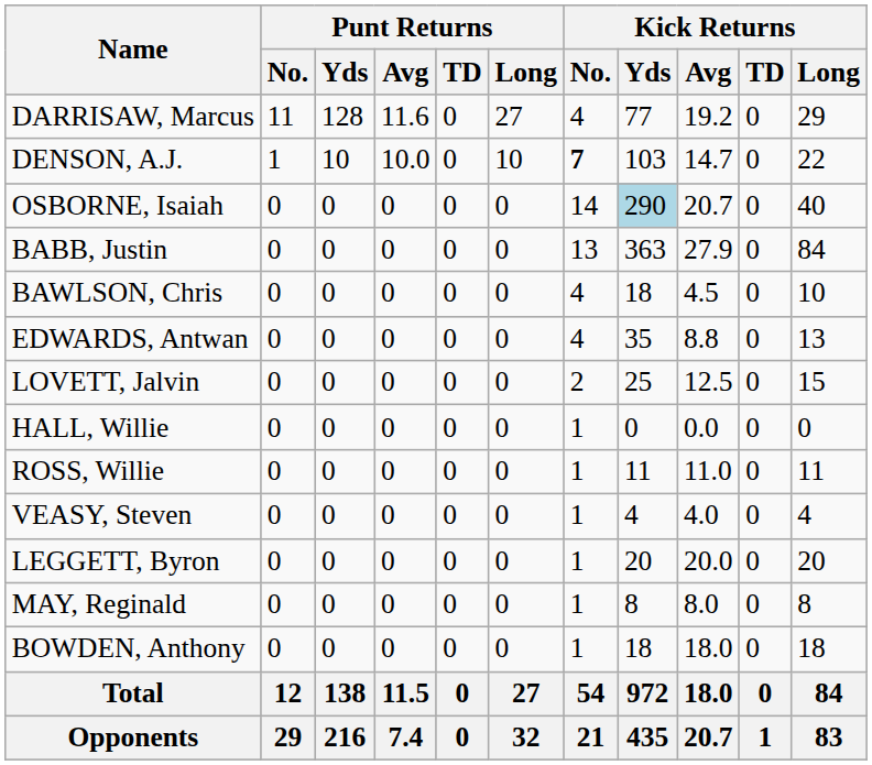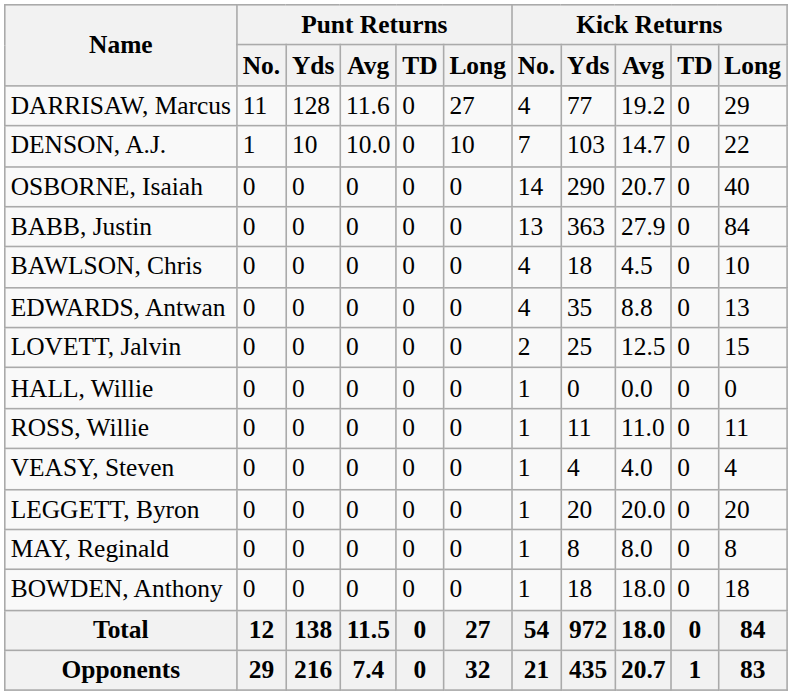DENSON, A.J. | Kick Returns / No.: bold -> normal
OSBORNE, Isaiah | Kick Returns / Yds: lightblue background -> no background
